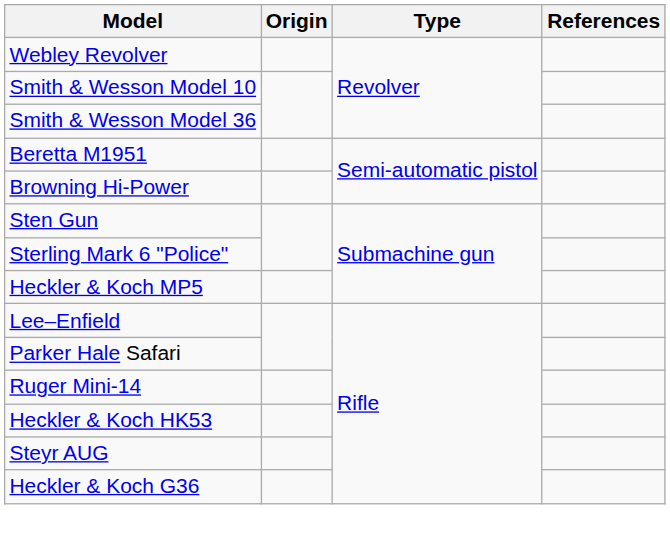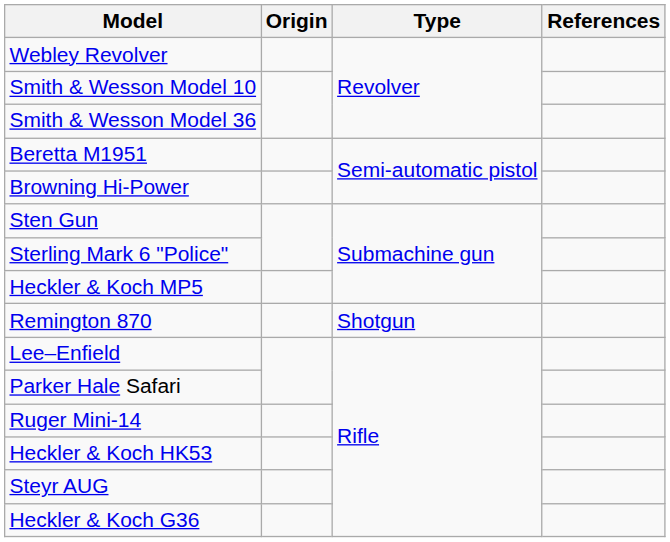+ row: Remington 870 | Shotgun
